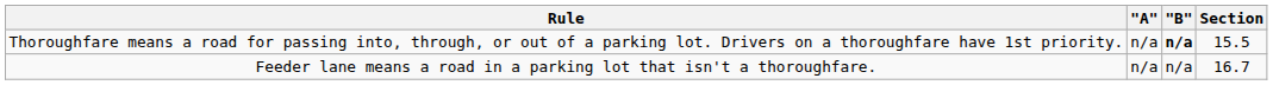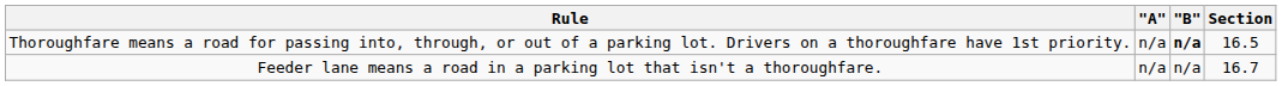row 2 | Section: 15.5 -> 16.5
